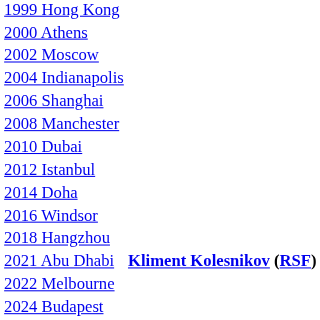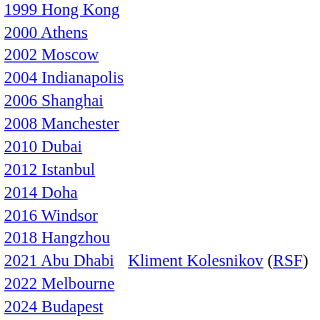2021 Abu Dhabi | column 2: bold -> normal
